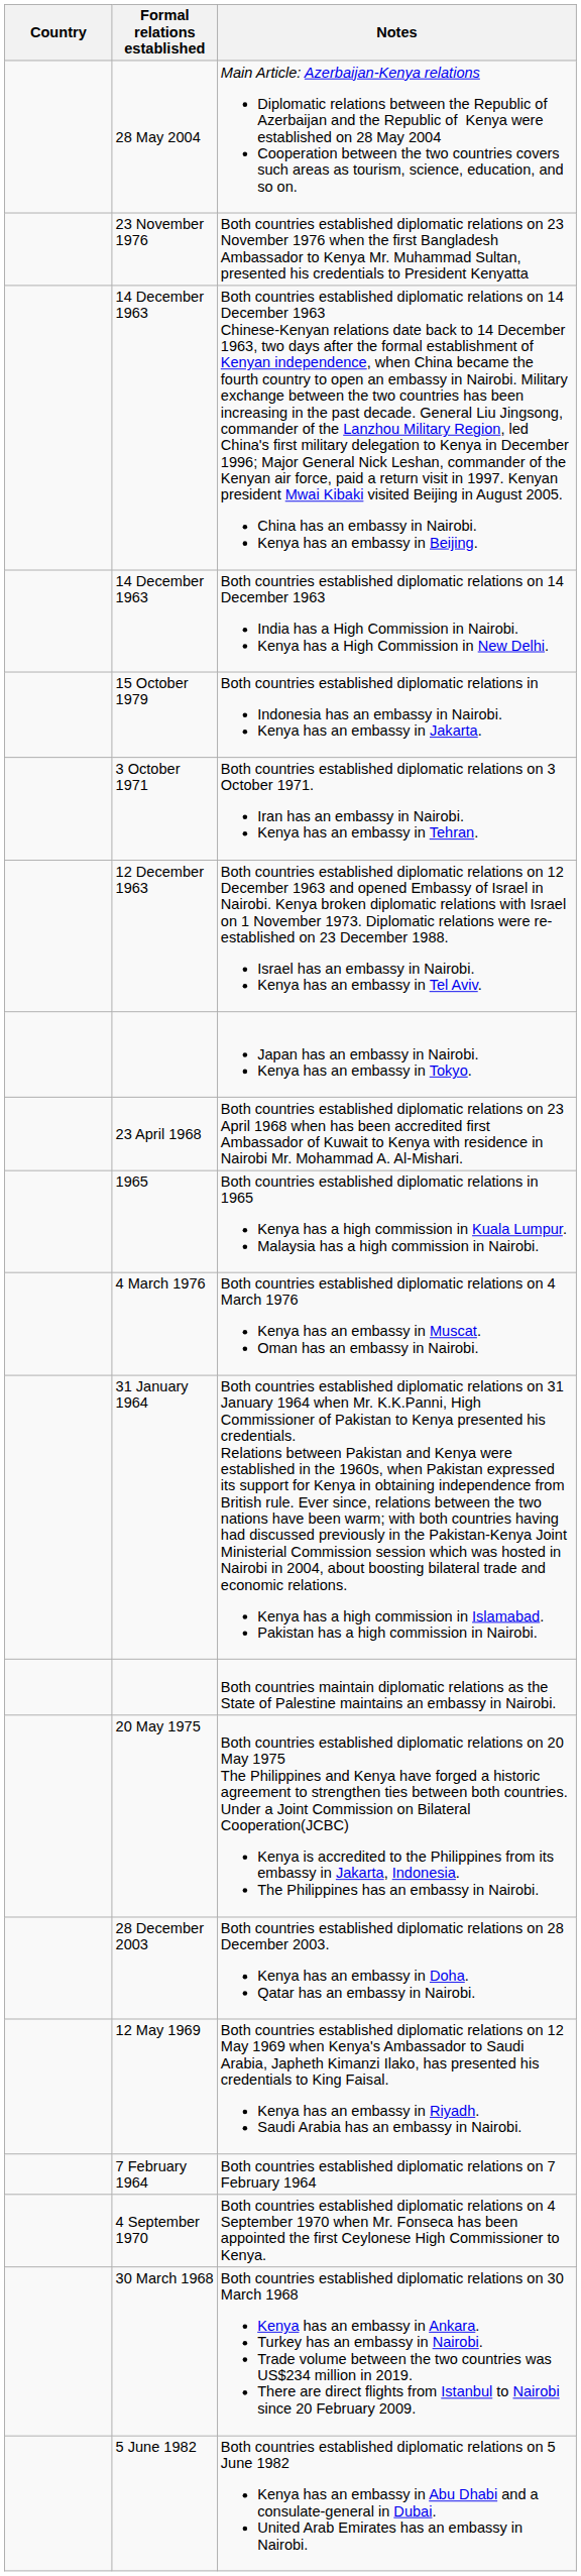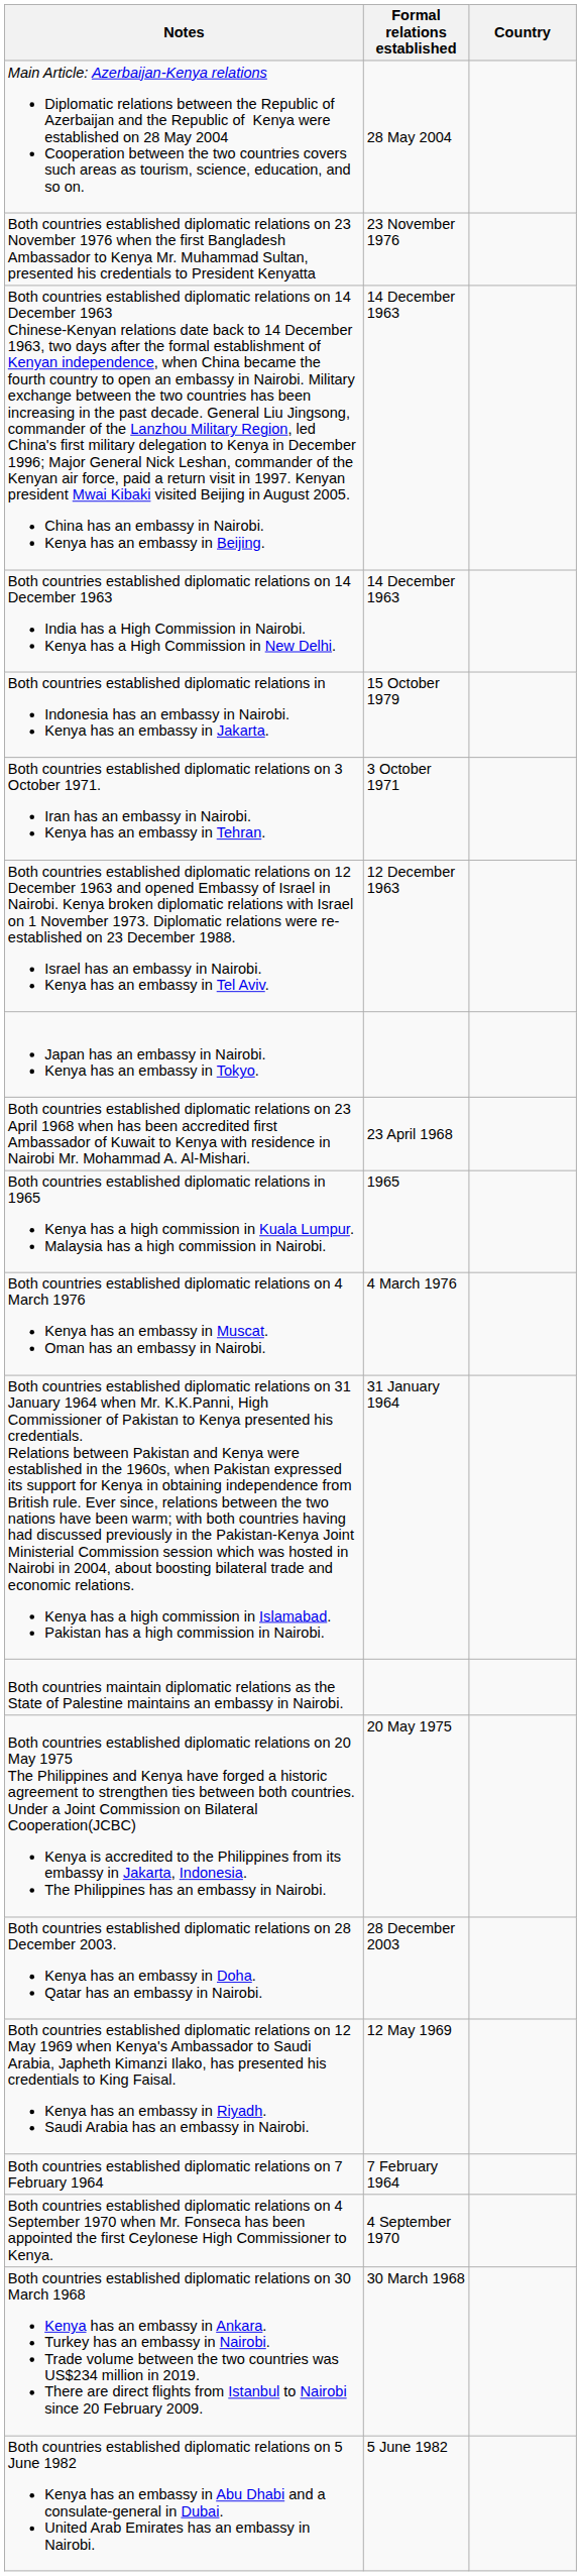columns swapped: Country <-> Notes
